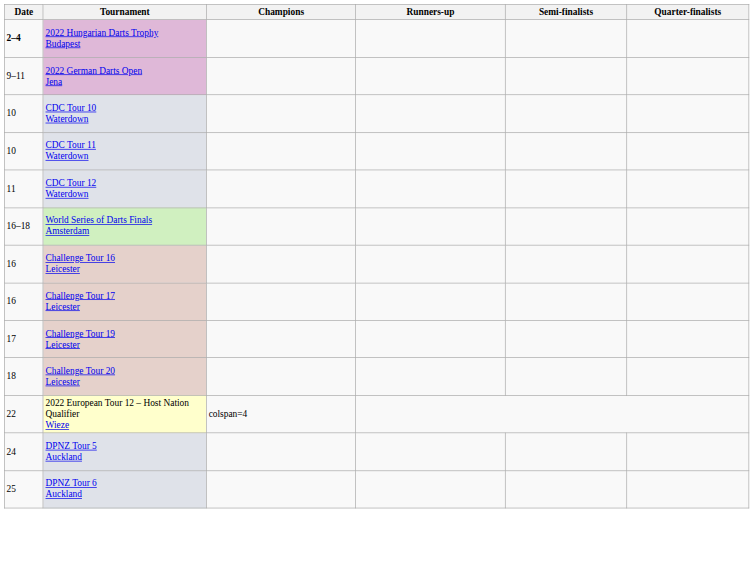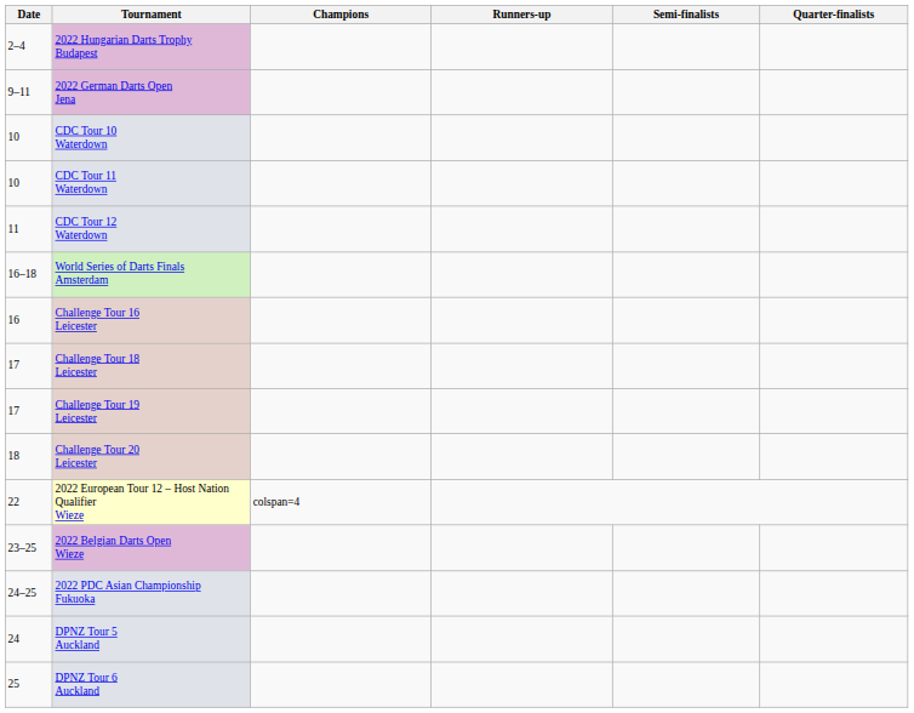2022 Hungarian Darts Trophy Budapest | Date: bold -> normal
- row: 16 | Challenge Tour 17 Leicester
+ row: 17 | Challenge Tour 18 Leicester
+ row: 23–25 | 2022 Belgian Darts Open Wieze
+ row: 24–25 | 2022 PDC Asian Championship Fukuoka
